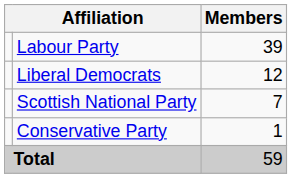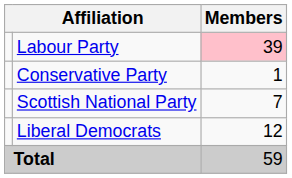Labour Party | Members: no background -> pink background
rows swapped: Liberal Democrats <-> Conservative Party
